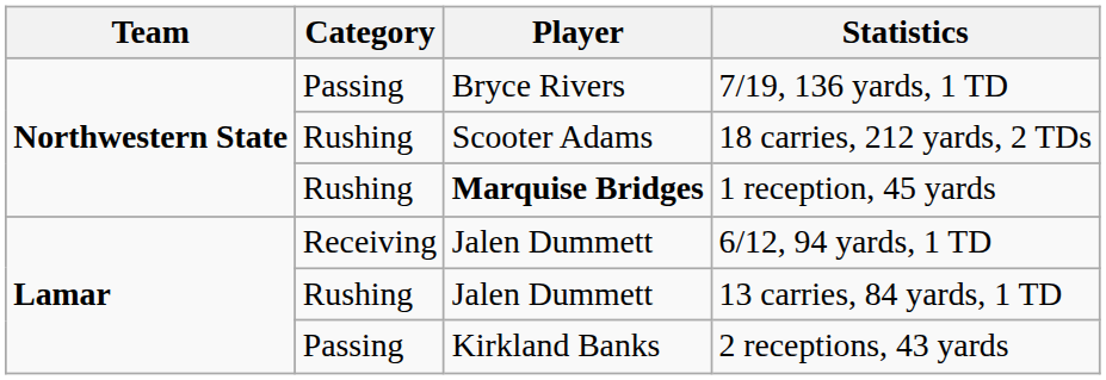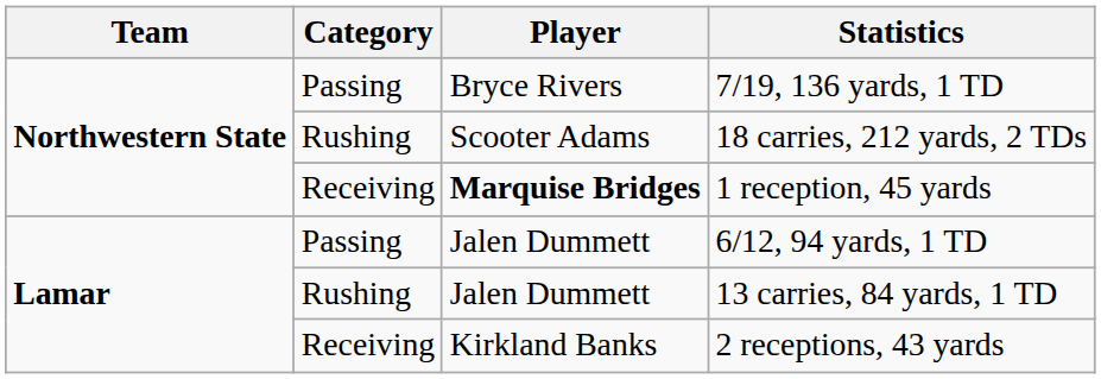1 reception, 45 yards | Category: Rushing -> Receiving
6/12, 94 yards, 1 TD | Category: Receiving -> Passing
2 receptions, 43 yards | Category: Passing -> Receiving
